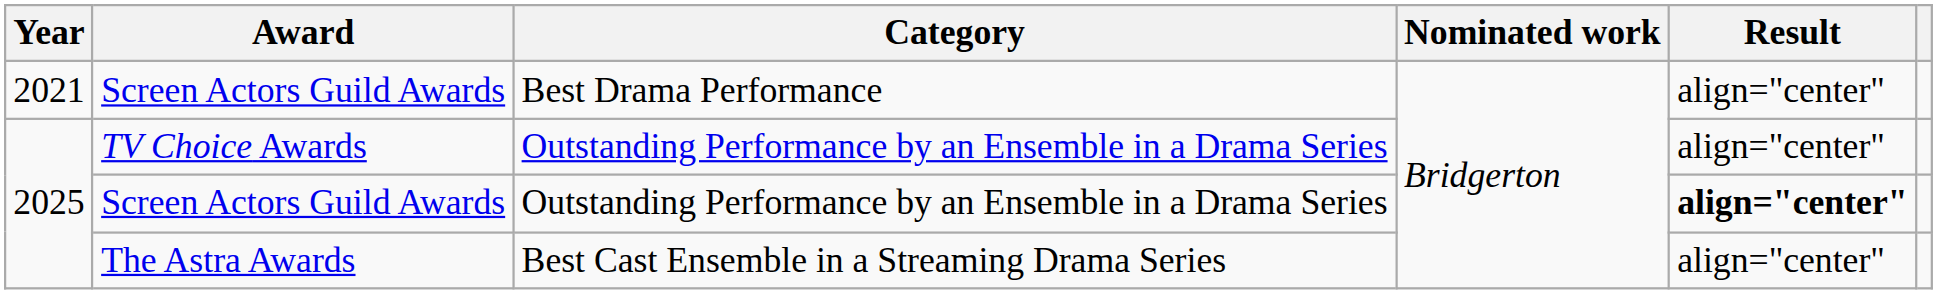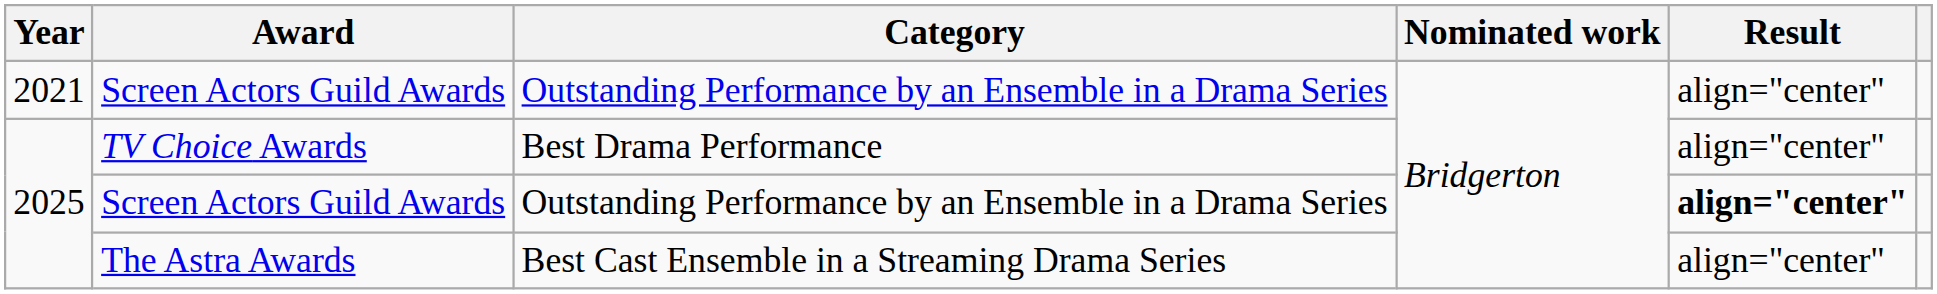2021 / Screen Actors Guild Awards | Category: Best Drama Performance -> Outstanding Performance by an Ensemble in a Drama Series
TV Choice Awards | Category: Outstanding Performance by an Ensemble in a Drama Series -> Best Drama Performance
